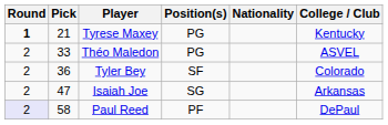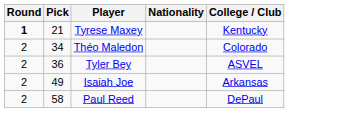- column: Position(s) | PG | PG | SF | SG | PF
Théo Maledon | Pick: 33 -> 34
Théo Maledon | College / Club: ASVEL -> Colorado
Tyler Bey | College / Club: Colorado -> ASVEL
Isaiah Joe | Pick: 47 -> 49
Paul Reed | Round: lavender background -> no background
